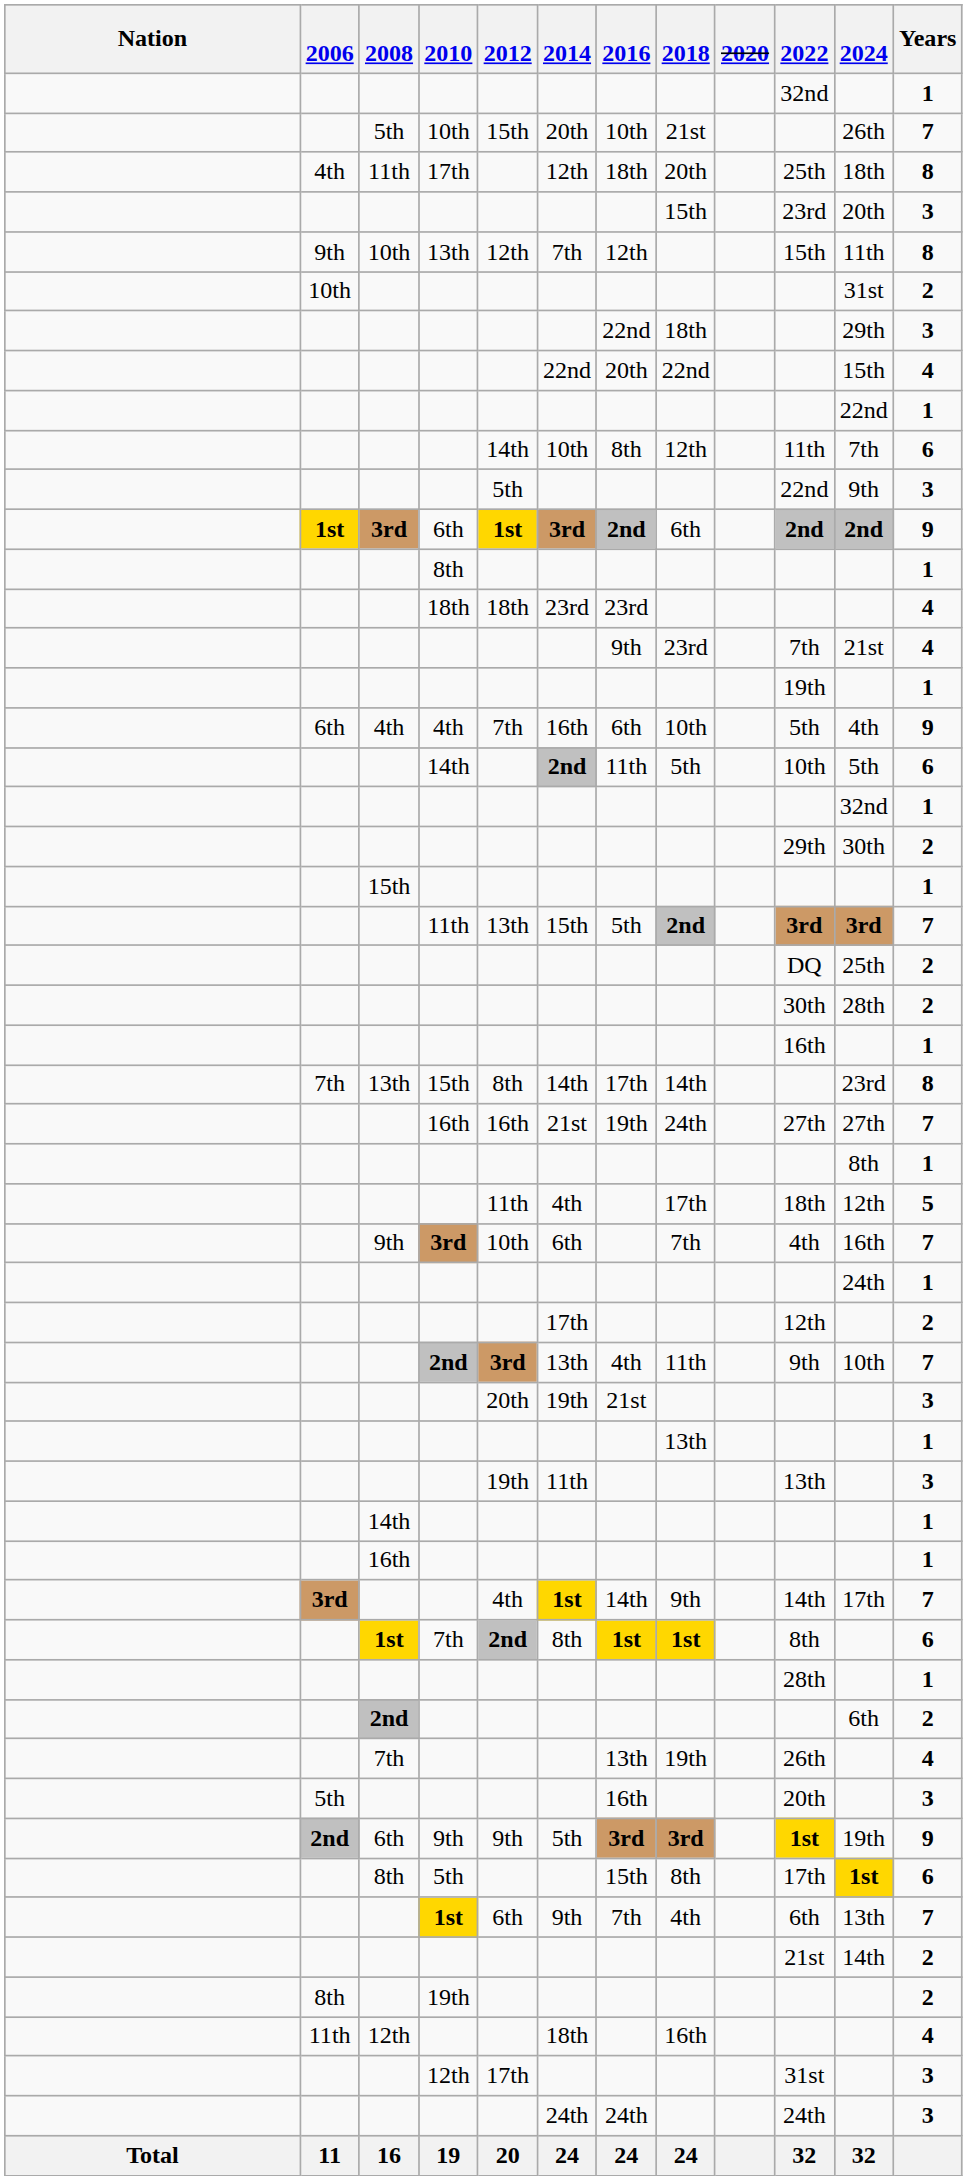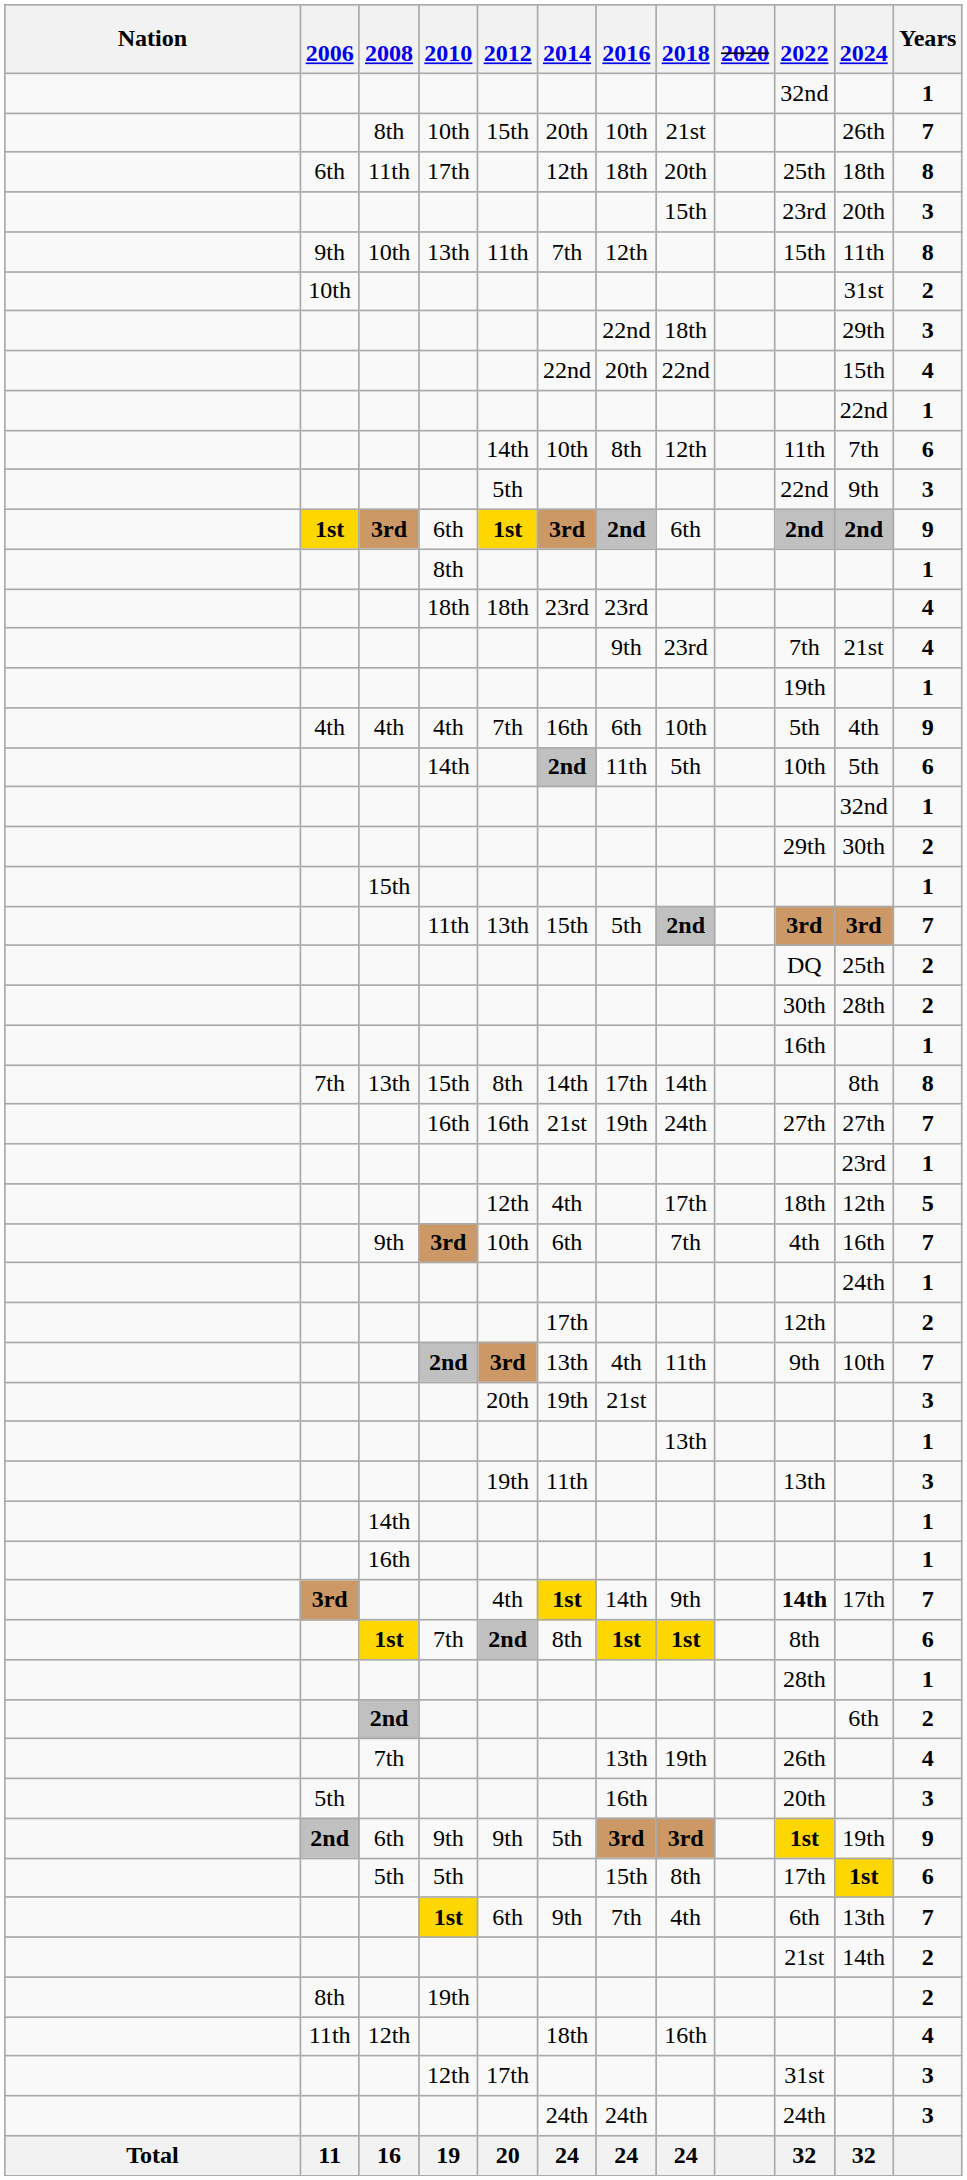row 3 | 2008: 5th -> 8th
row 4 | 2006: 4th -> 6th
row 6 | 2012: 12th -> 11th
row 18 | 2006: 6th -> 4th
row 27 | 2024: 23rd -> 8th
row 29 | 2024: 8th -> 23rd
row 30 | 2012: 11th -> 12th
row 40 | 2022: normal -> bold
row 47 | 2008: 8th -> 5th
